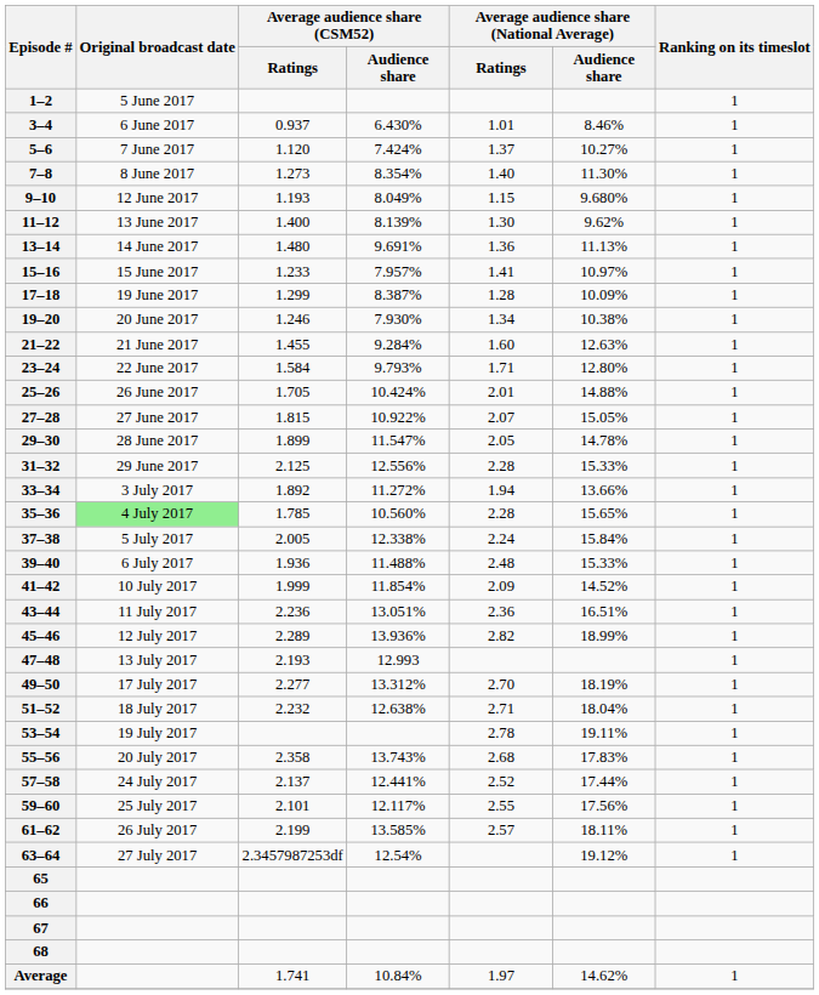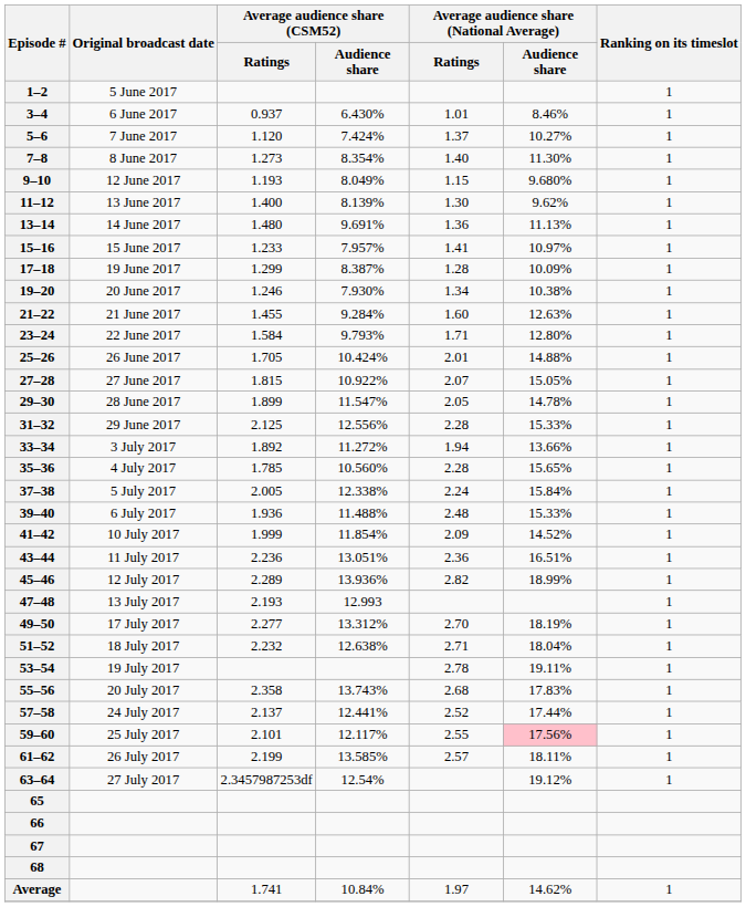35–36 | Original broadcast date: lightgreen background -> no background
59–60 | Average audience share (National Average) / Audience share: no background -> pink background
